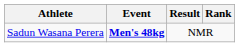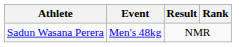Sadun Wasana Perera | Event: bold -> normal
